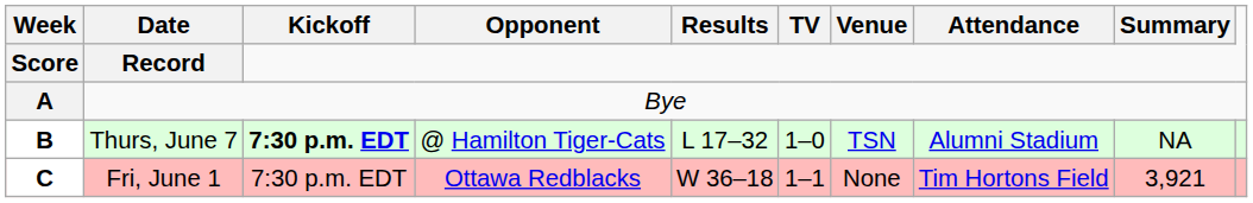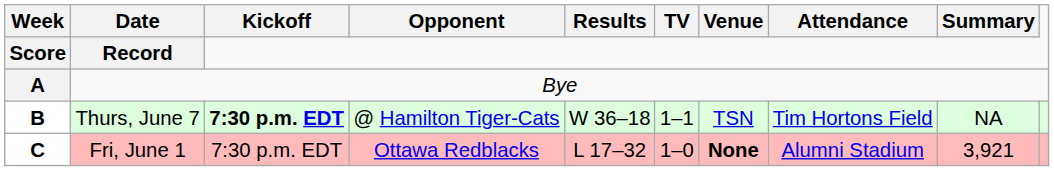B | Results: L 17–32 -> W 36–18
B | TV: 1–0 -> 1–1
B | Attendance: Alumni Stadium -> Tim Hortons Field
C | Results: W 36–18 -> L 17–32
C | TV: 1–1 -> 1–0
C | Venue: normal -> bold
C | Attendance: Tim Hortons Field -> Alumni Stadium
